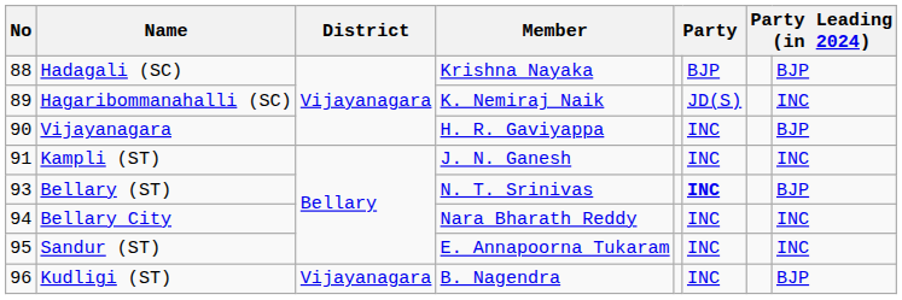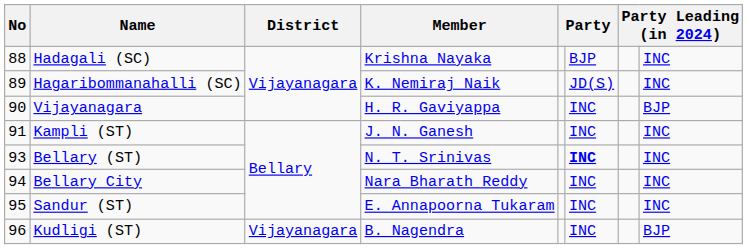Hadagali (SC) | column 8: BJP -> INC
Bellary (ST) | column 8: BJP -> INC
